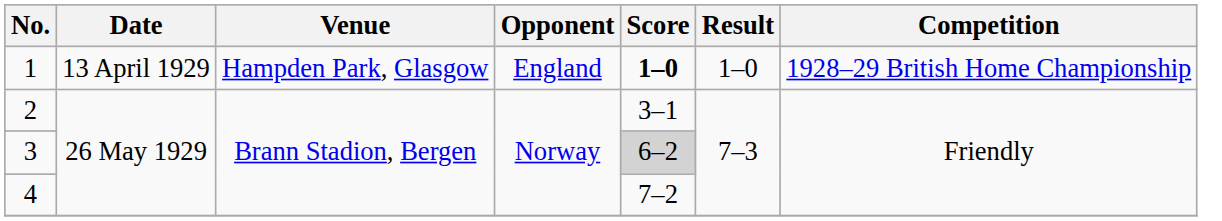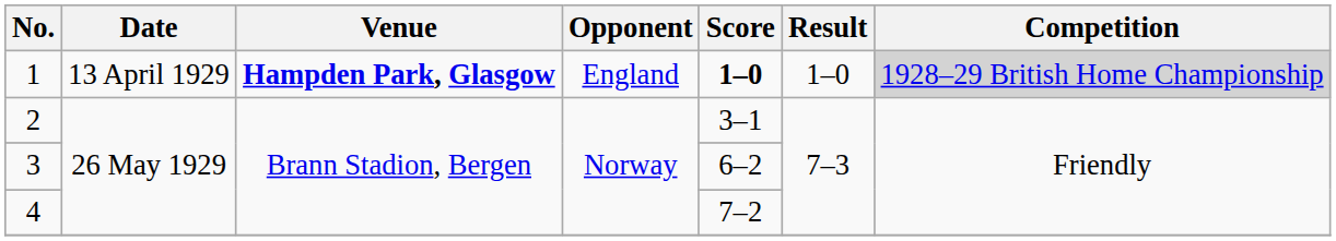1 | Venue: normal -> bold
1 | Competition: no background -> lightgrey background
3 | Score: lightgrey background -> no background
